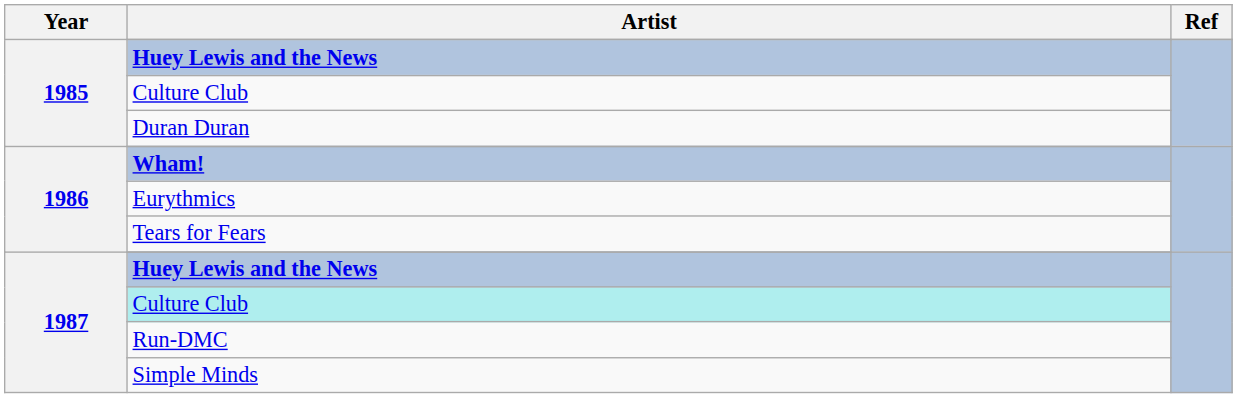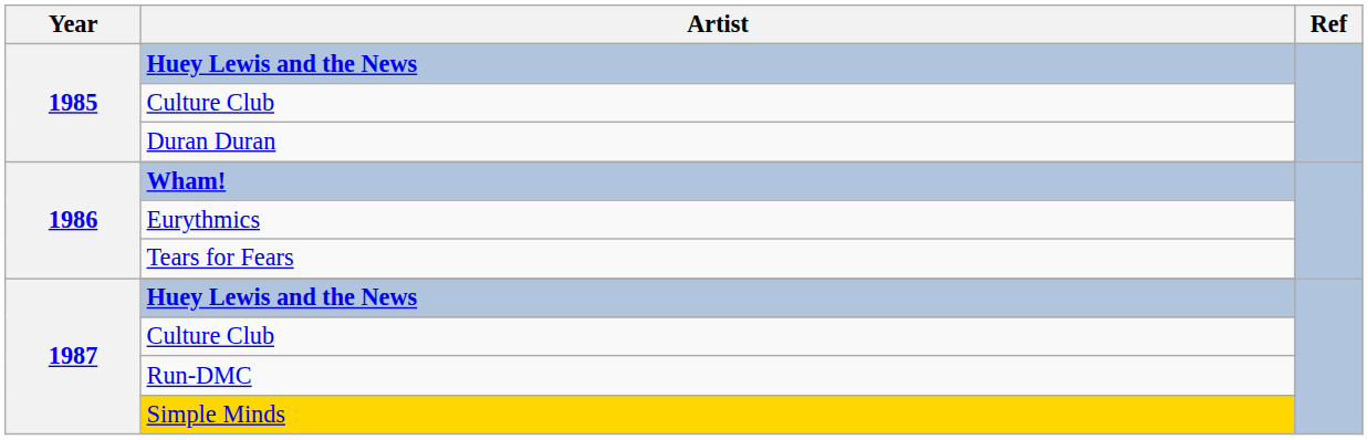1987 / Culture Club | Artist: paleturquoise background -> no background
Simple Minds | Artist: no background -> gold background
